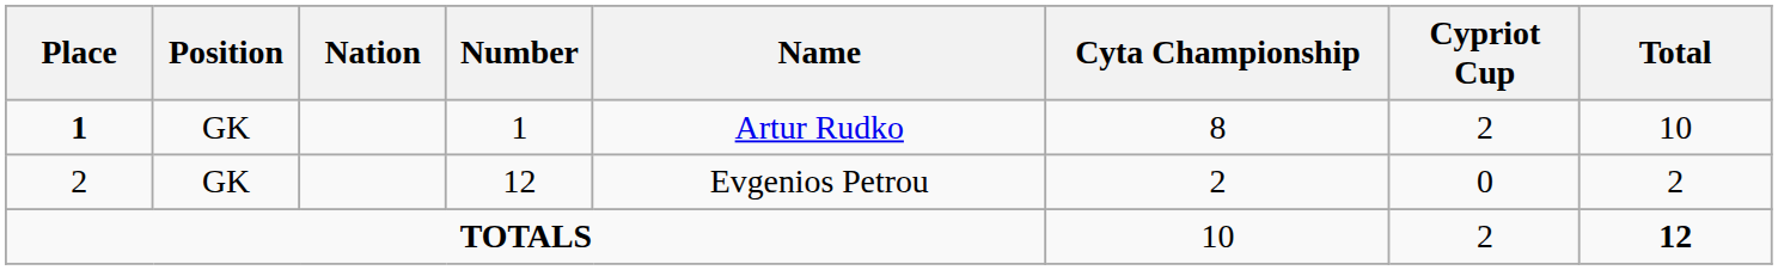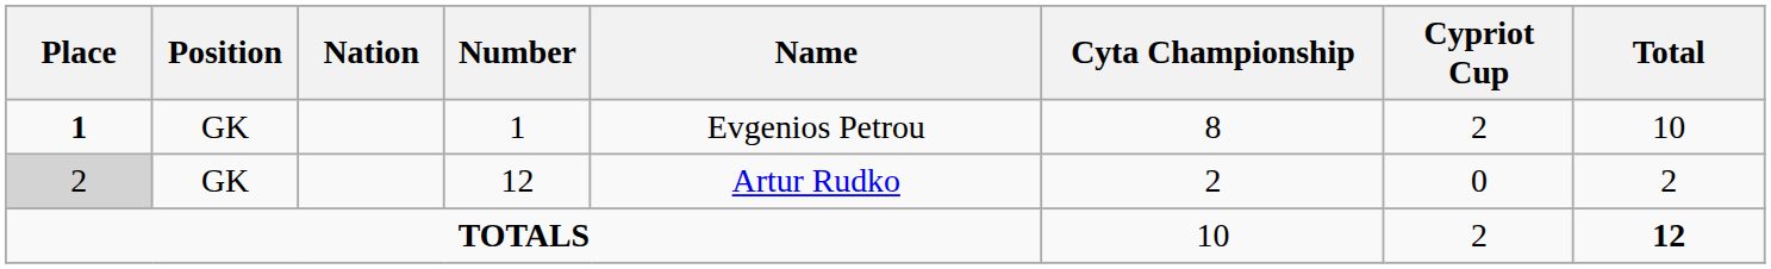row 2 | Name: Artur Rudko -> Evgenios Petrou
row 3 | Place: no background -> lightgrey background
row 3 | Name: Evgenios Petrou -> Artur Rudko
